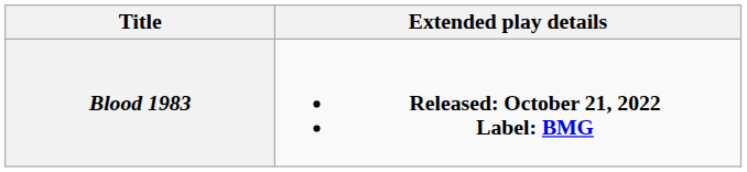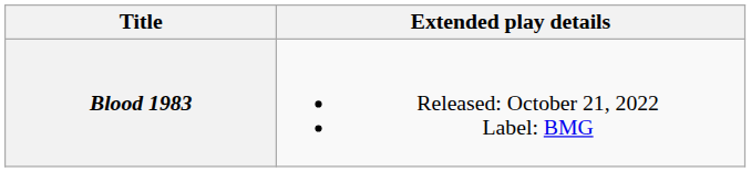Blood 1983 | Extended play details: bold -> normal
